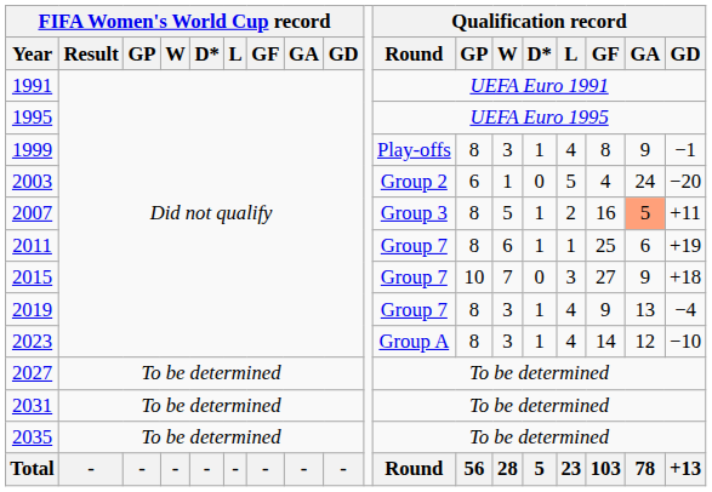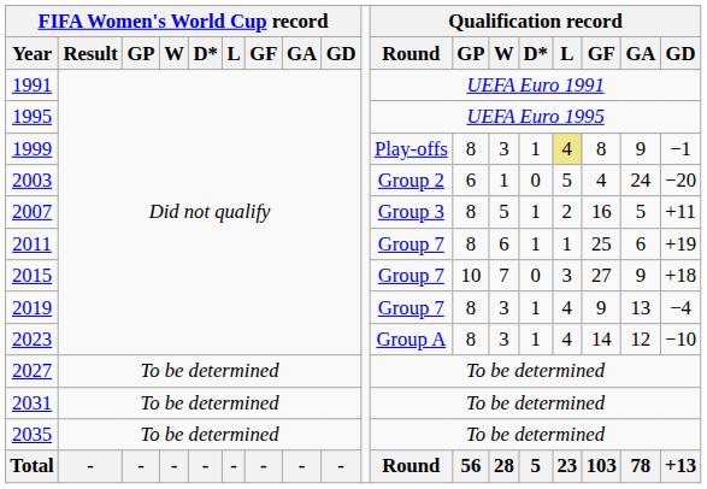1999 | Qualification record / L: no background -> khaki background
2007 | Qualification record / GA: lightsalmon background -> no background
